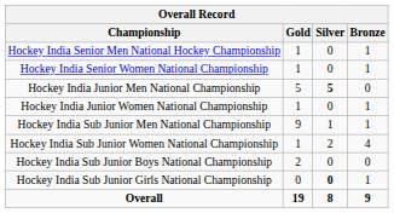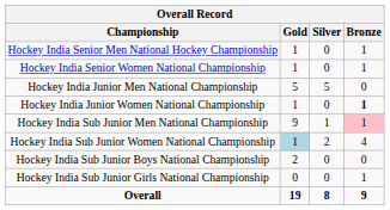Hockey India Junior Men National Championship | Silver: bold -> normal
Hockey India Junior Women National Championship | Bronze: normal -> bold
Hockey India Sub Junior Men National Championship | Bronze: no background -> pink background
Hockey India Sub Junior Women National Championship | Gold: no background -> lightblue background
Hockey India Sub Junior Girls National Championship | Silver: bold -> normal
